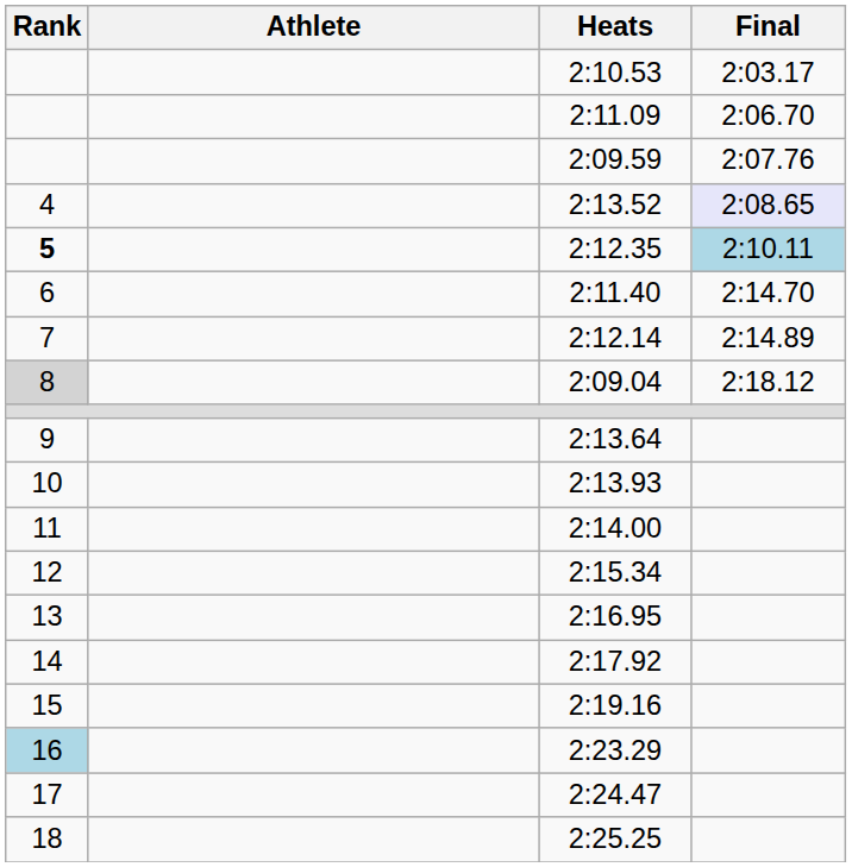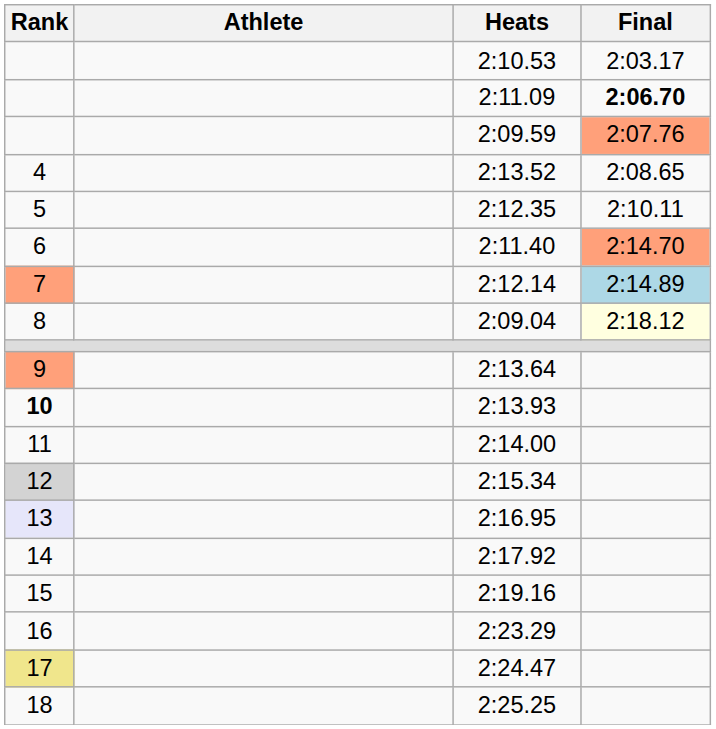2:11.09 | Final: normal -> bold
2:09.59 | Final: no background -> lightsalmon background
2:13.52 | Final: lavender background -> no background
2:12.35 | Rank: bold -> normal
2:12.35 | Final: lightblue background -> no background
2:11.40 | Final: no background -> lightsalmon background
2:12.14 | Rank: no background -> lightsalmon background
2:12.14 | Final: no background -> lightblue background
2:09.04 | Rank: lightgrey background -> no background
2:09.04 | Final: no background -> lightyellow background
2:13.64 | Rank: no background -> lightsalmon background
2:13.93 | Rank: normal -> bold
2:15.34 | Rank: no background -> lightgrey background
2:16.95 | Rank: no background -> lavender background
2:23.29 | Rank: lightblue background -> no background
2:24.47 | Rank: no background -> khaki background
